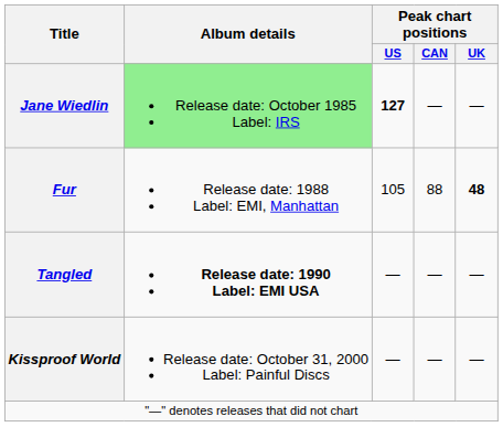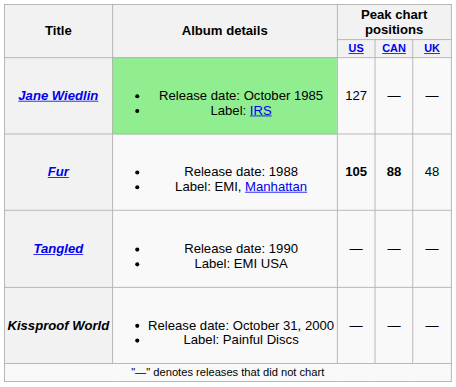Jane Wiedlin | Peak chart positions / US: bold -> normal
Fur | Peak chart positions / US: normal -> bold
Fur | Peak chart positions / CAN: normal -> bold
Fur | Peak chart positions / UK: bold -> normal
Tangled | Album details: bold -> normal
